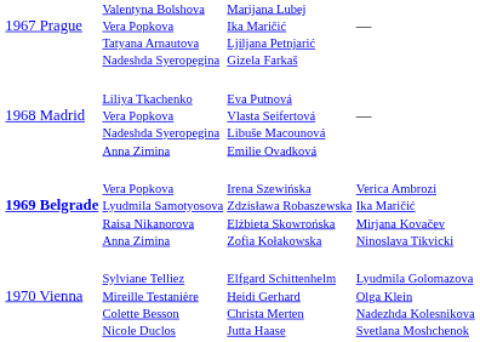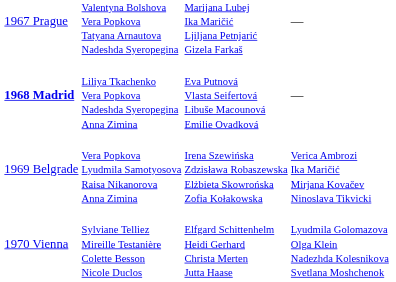1968 Madrid | column 1: normal -> bold
1969 Belgrade | column 1: bold -> normal
